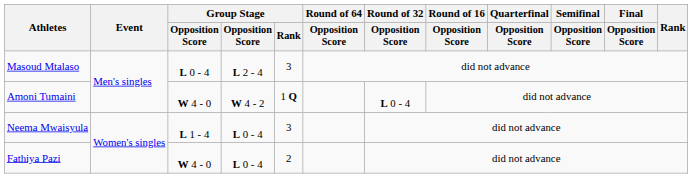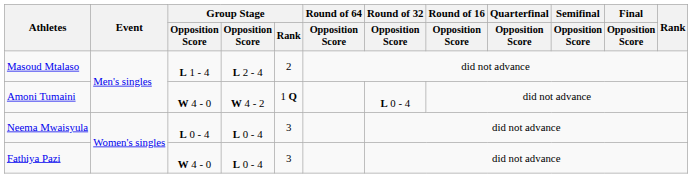Masoud Mtalaso | column 3: L 0 - 4 -> L 1 - 4
Masoud Mtalaso | Group Stage / Rank: 3 -> 2
Neema Mwaisyula | column 3: L 1 - 4 -> L 0 - 4
Fathiya Pazi | Group Stage / Rank: 2 -> 3
